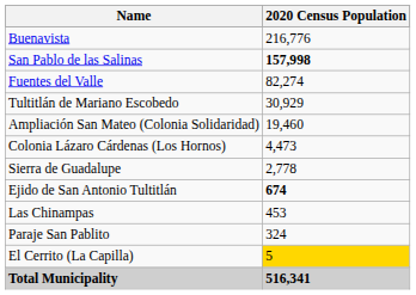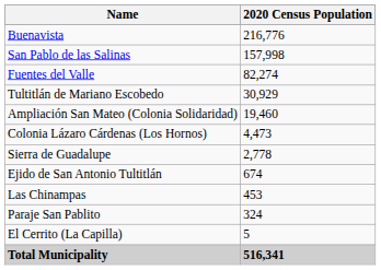San Pablo de las Salinas | 2020 Census Population: bold -> normal
Ejido de San Antonio Tultitlán | 2020 Census Population: bold -> normal
El Cerrito (La Capilla) | 2020 Census Population: gold background -> no background
